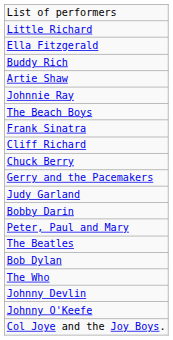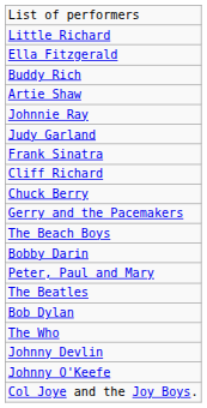row 7 | column 1: The Beach Boys -> Judy Garland
row 12 | column 1: Judy Garland -> The Beach Boys
